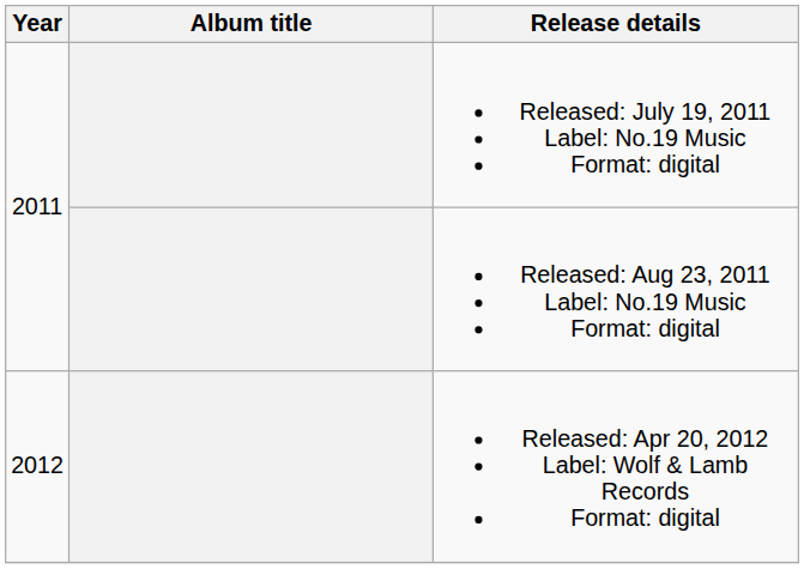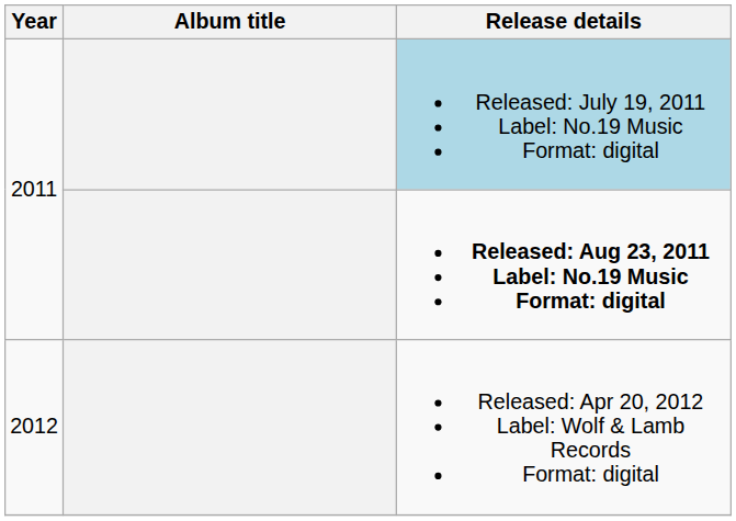Released: July 19, 2011 Label: No.19 Music Format: digital | Release details: no background -> lightblue background
Released: Aug 23, 2011 Label: No.19 Music Format: digital | Release details: normal -> bold
